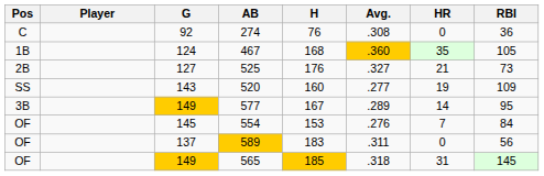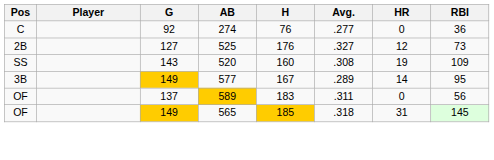274 | Avg.: .308 -> .277
- row: 1B | 124 | 467 | 168 | .360 | 35 | 105
525 | HR: 21 -> 12
520 | Avg.: .277 -> .308
- row: OF | 145 | 554 | 153 | .276 | 7 | 84
